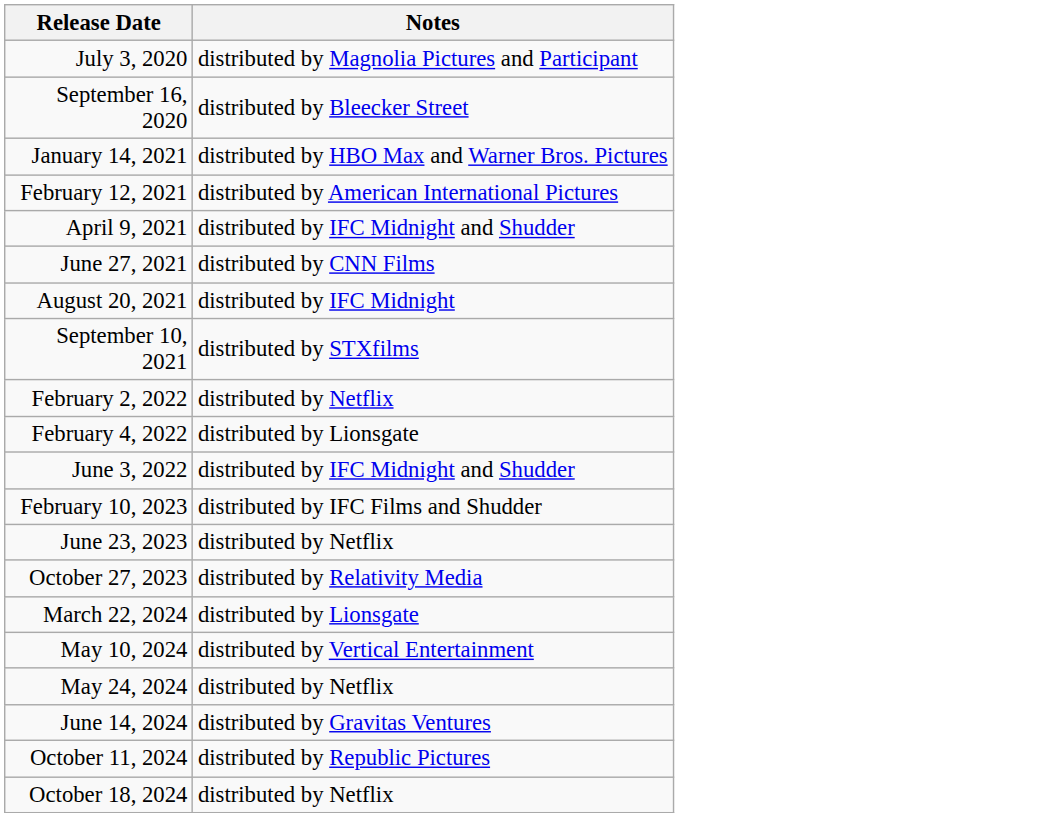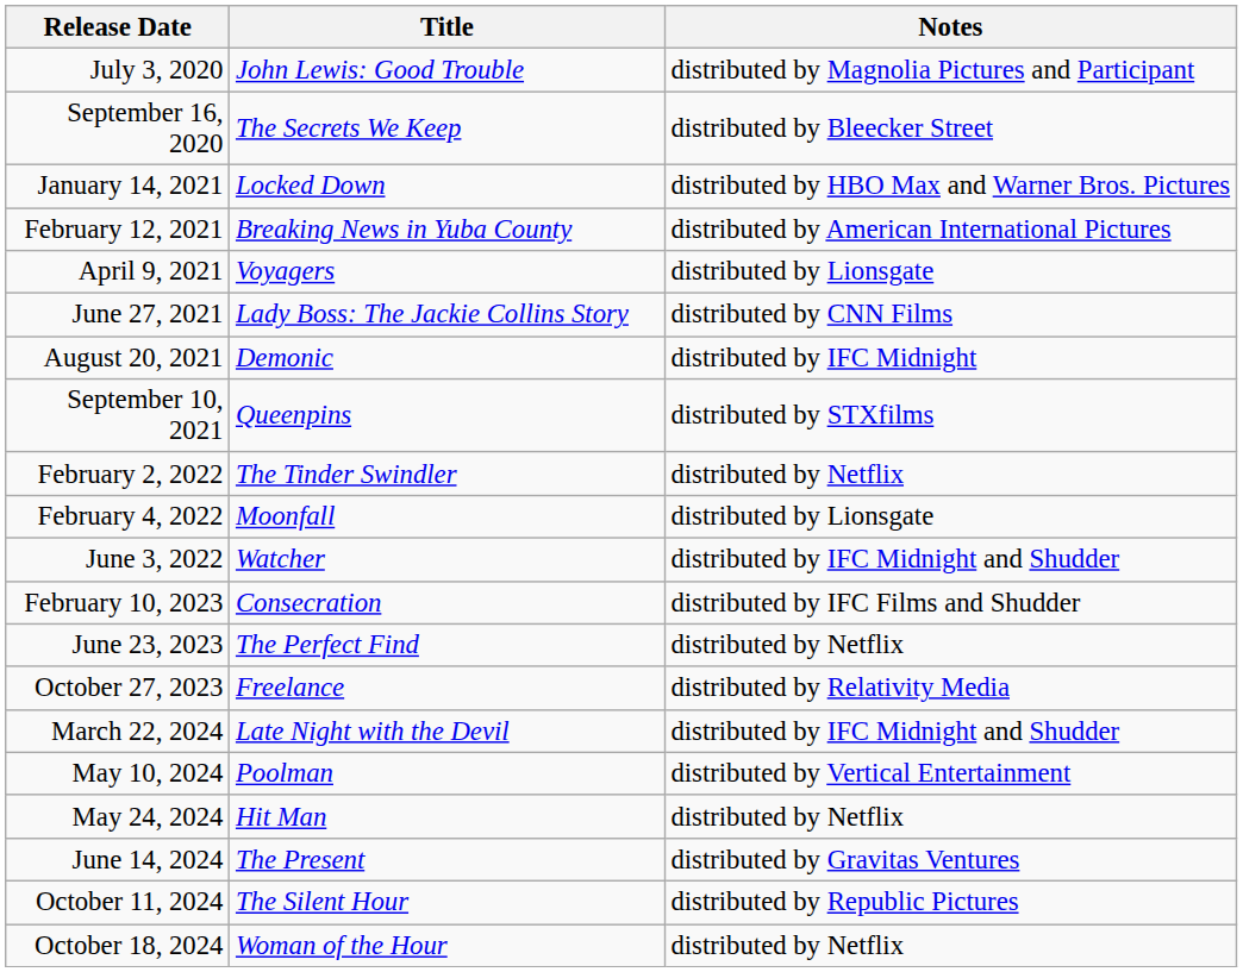+ column: Title | John Lewis: Good Trouble | The Secrets We Keep | Locked Down | Breaking News in Yuba County | Voyagers | Lady Boss: The Jackie Collins Story | Demonic | Queenpins | The Tinder Swindler | Moonfall | Watcher | Consecration | The Perfect Find | Freelance | Late Night with the Devil | Poolman | Hit Man | The Present | The Silent Hour | Woman of the Hour
April 9, 2021 | Notes: distributed by IFC Midnight and Shudder -> distributed by Lionsgate
March 22, 2024 | Notes: distributed by Lionsgate -> distributed by IFC Midnight and Shudder
